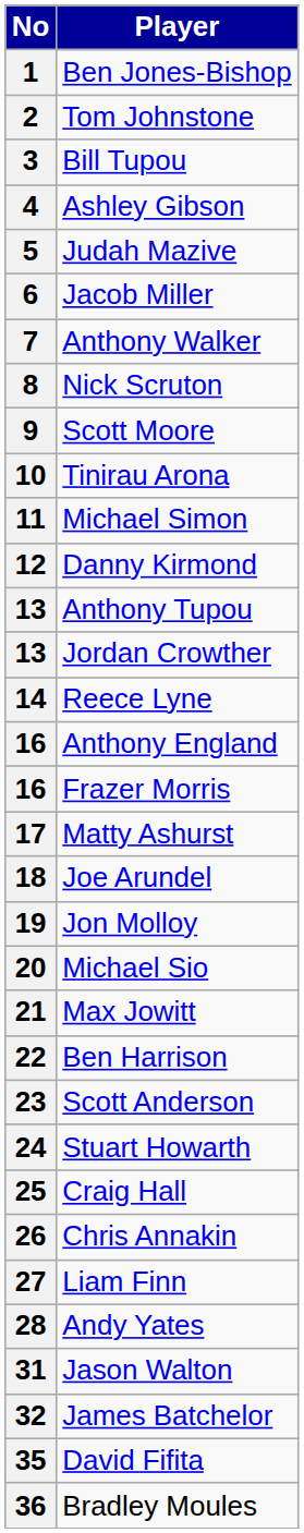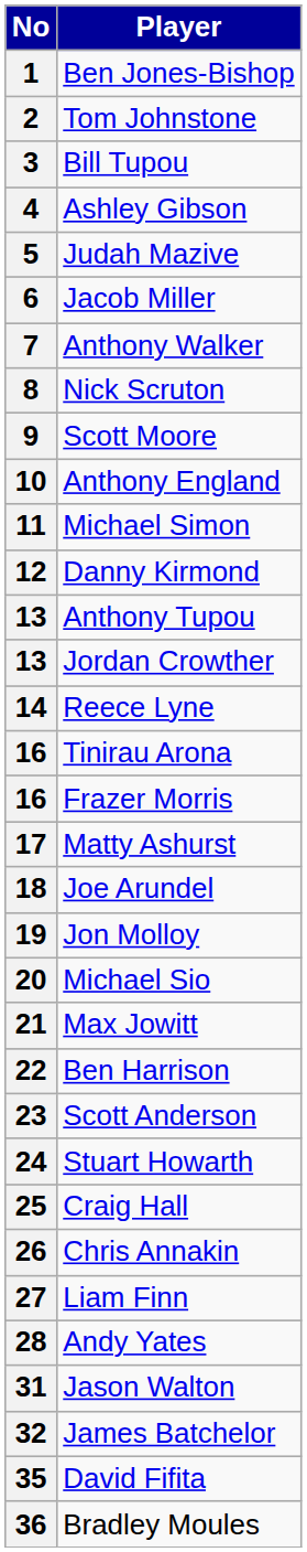row 11 | Player: Tinirau Arona -> Anthony England
row 17 | Player: Anthony England -> Tinirau Arona
